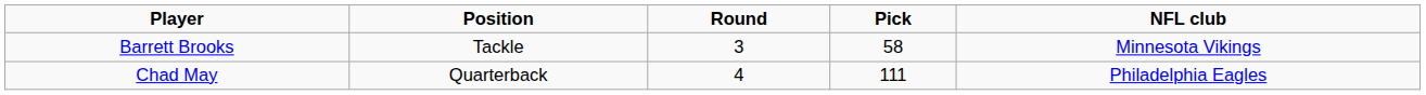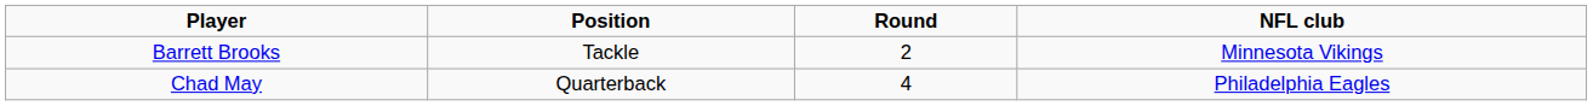- column: Pick | 58 | 111
Barrett Brooks | Round: 3 -> 2
